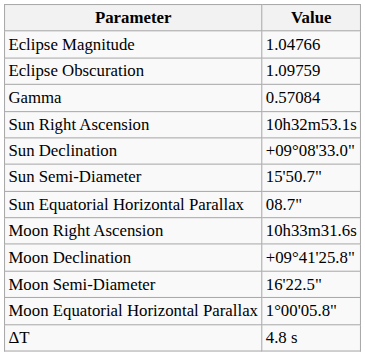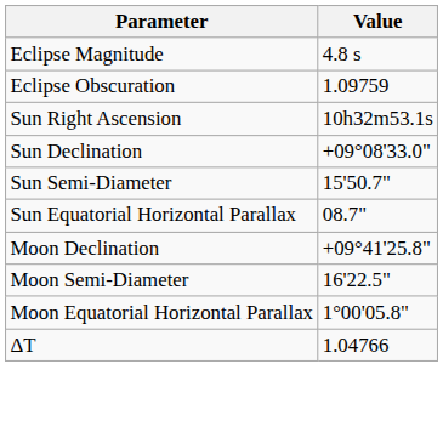Eclipse Magnitude | Value: 1.04766 -> 4.8 s
- row: Gamma | 0.57084
- row: Moon Right Ascension | 10h33m31.6s
ΔT | Value: 4.8 s -> 1.04766
